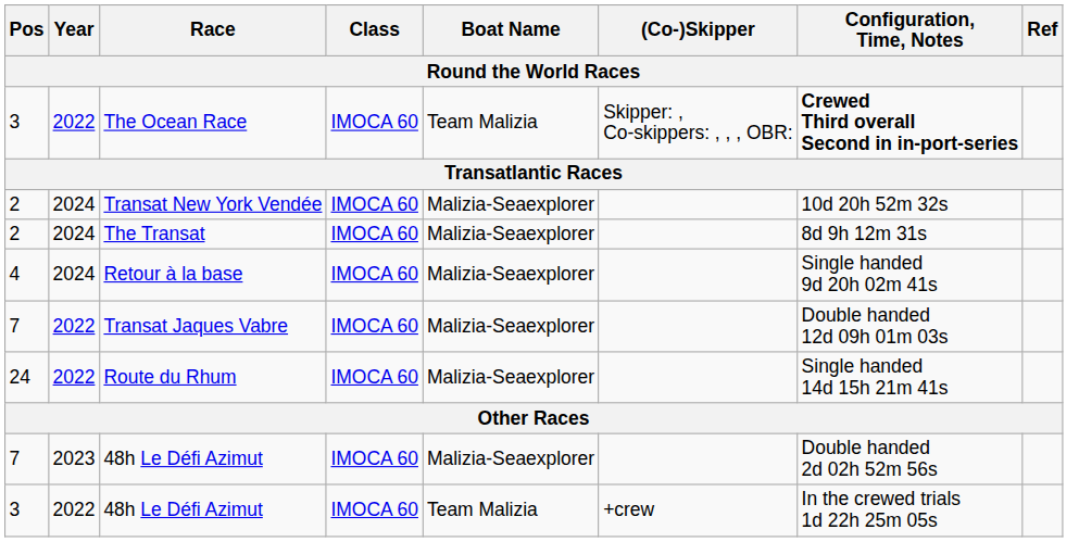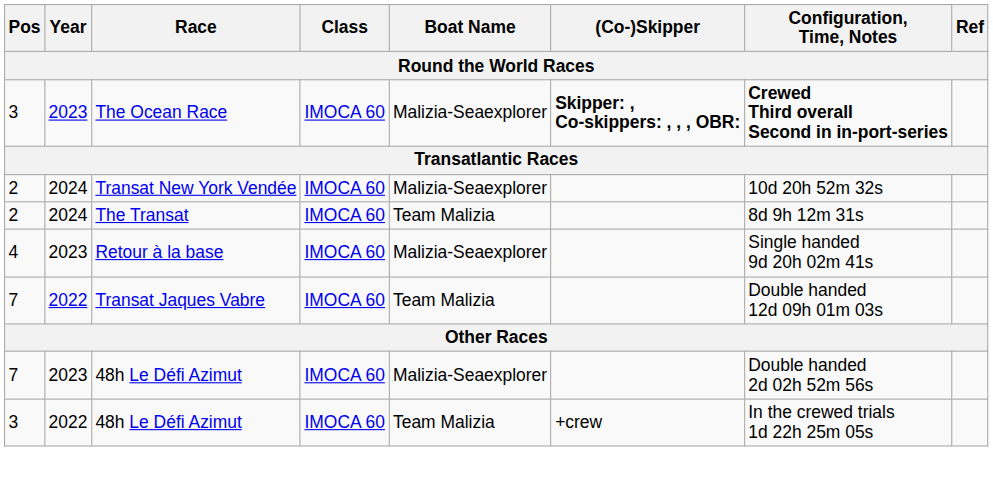The Ocean Race | Year: 2022 -> 2023
The Ocean Race | Boat Name: Team Malizia -> Malizia-Seaexplorer
The Ocean Race | (Co-)Skipper: normal -> bold
The Transat | Boat Name: Malizia-Seaexplorer -> Team Malizia
Retour à la base | Year: 2024 -> 2023
Transat Jaques Vabre | Boat Name: Malizia-Seaexplorer -> Team Malizia
- row: 24 | 2022 | Route du Rhum | IMOCA 60 | Malizia-Seaexplorer | Single handed 14d 15h 21m 41s
